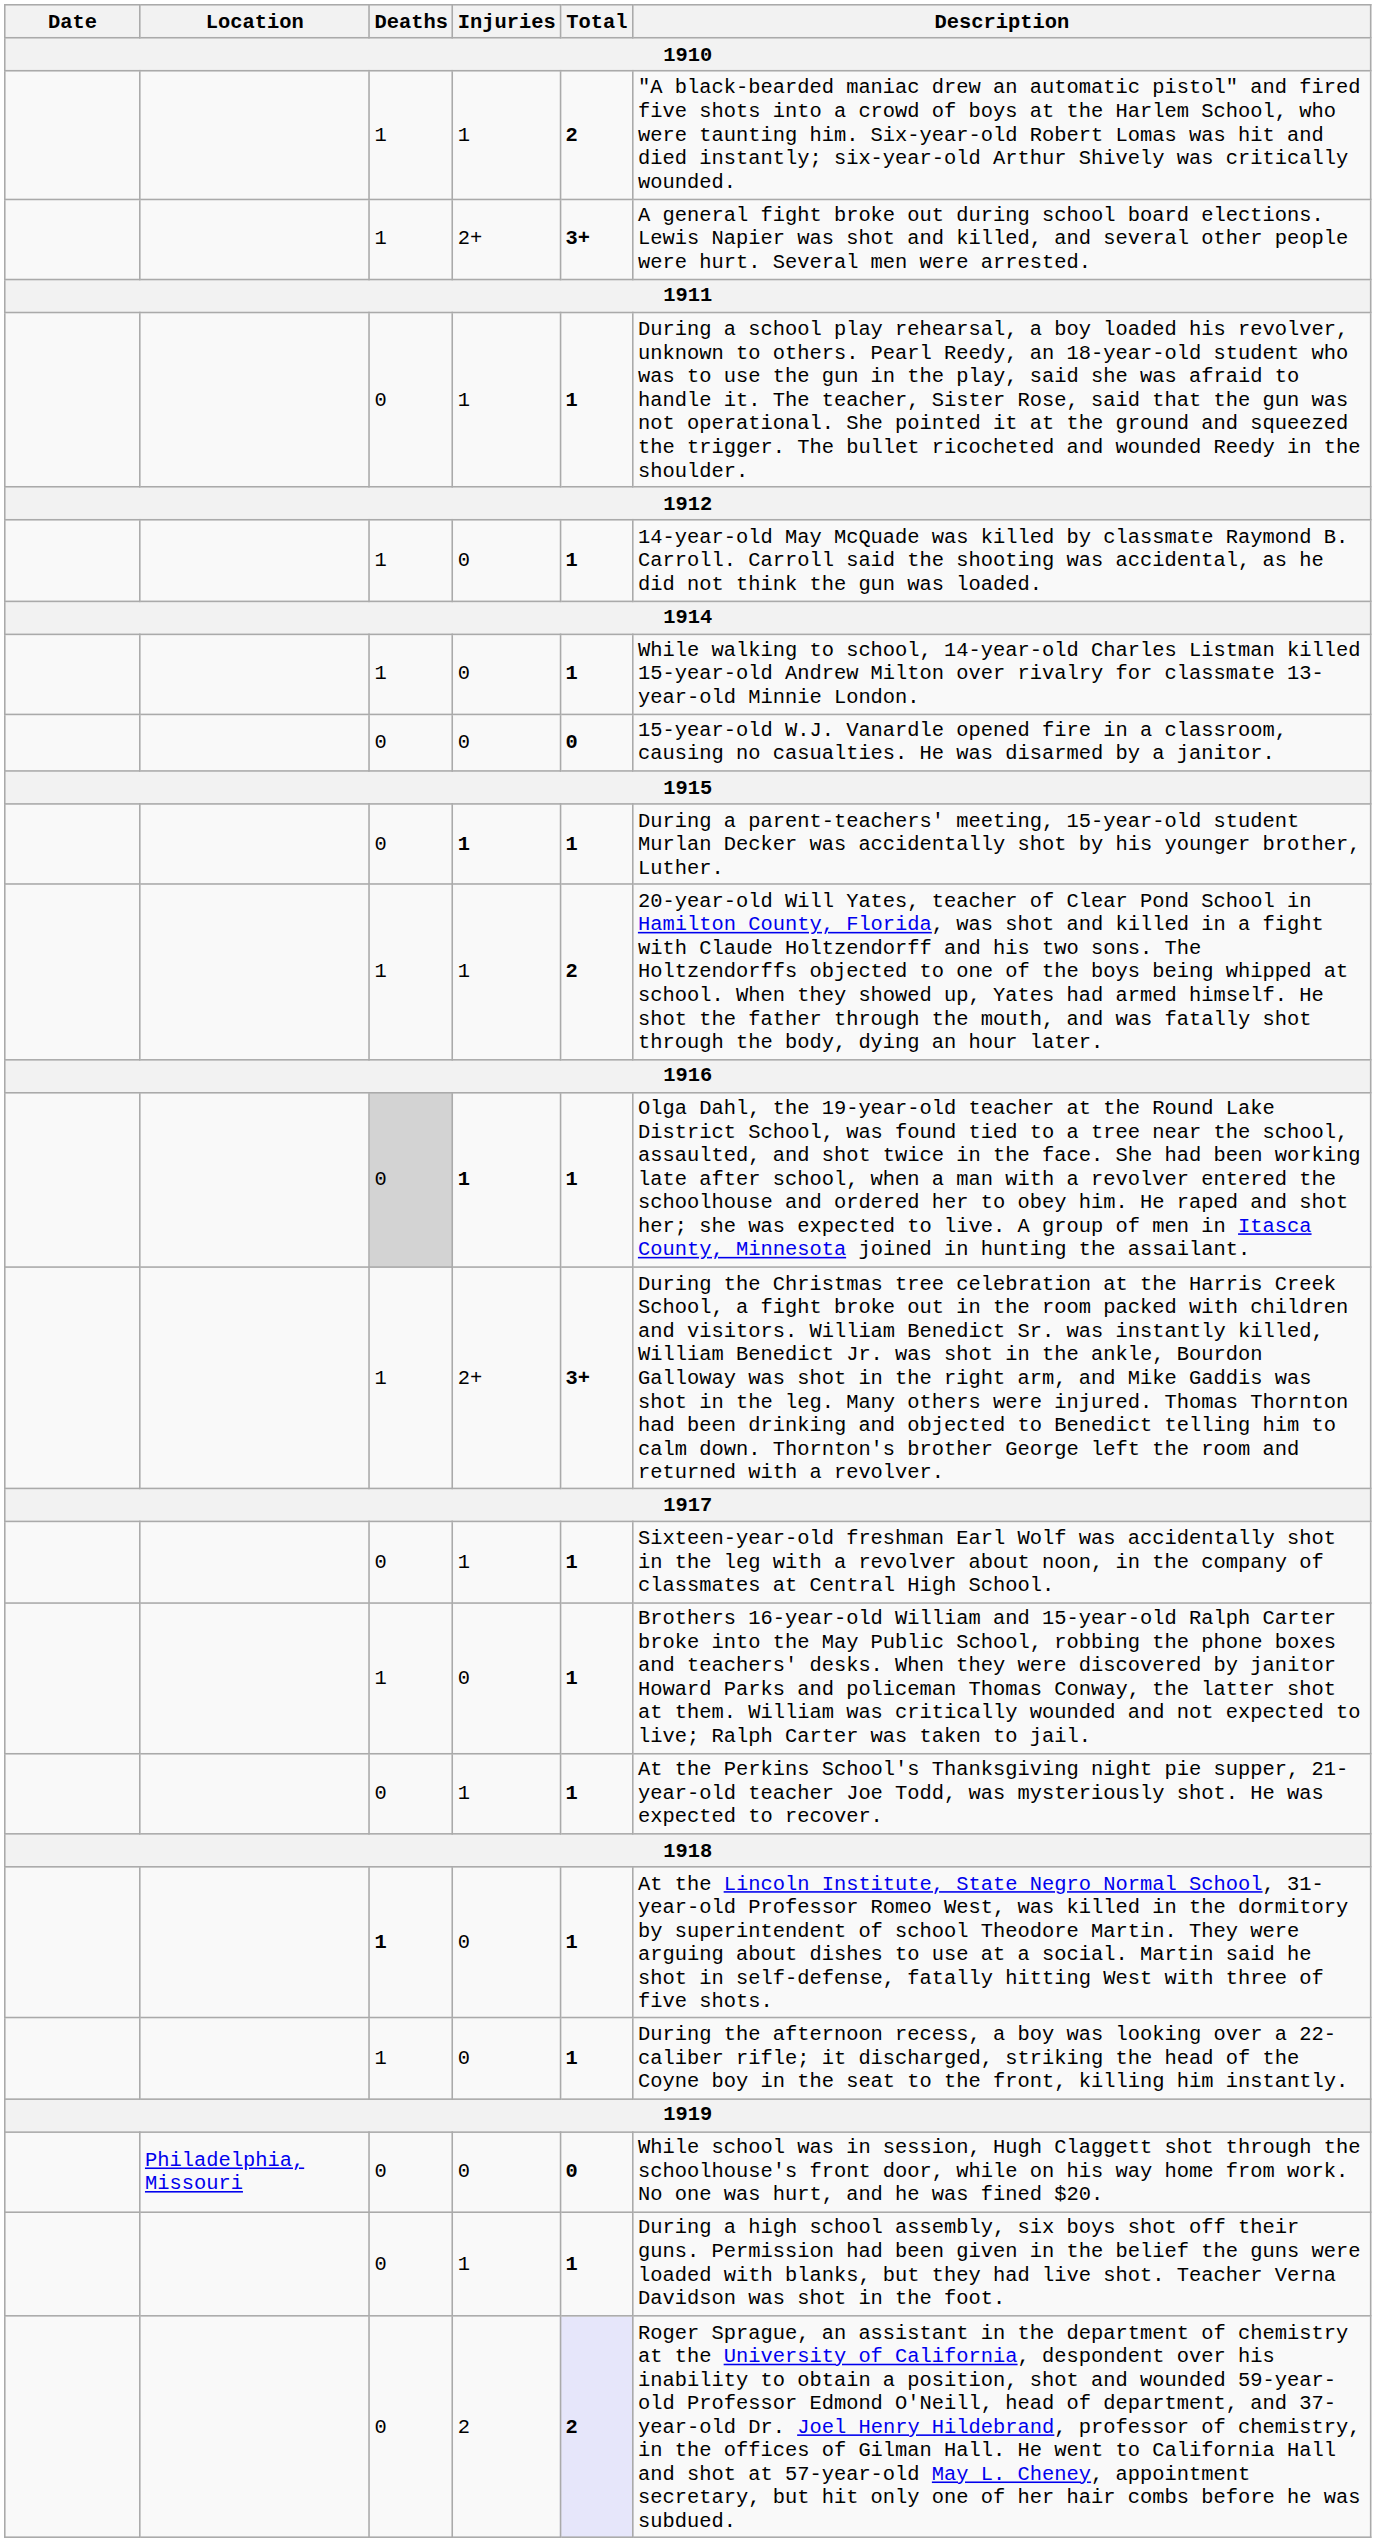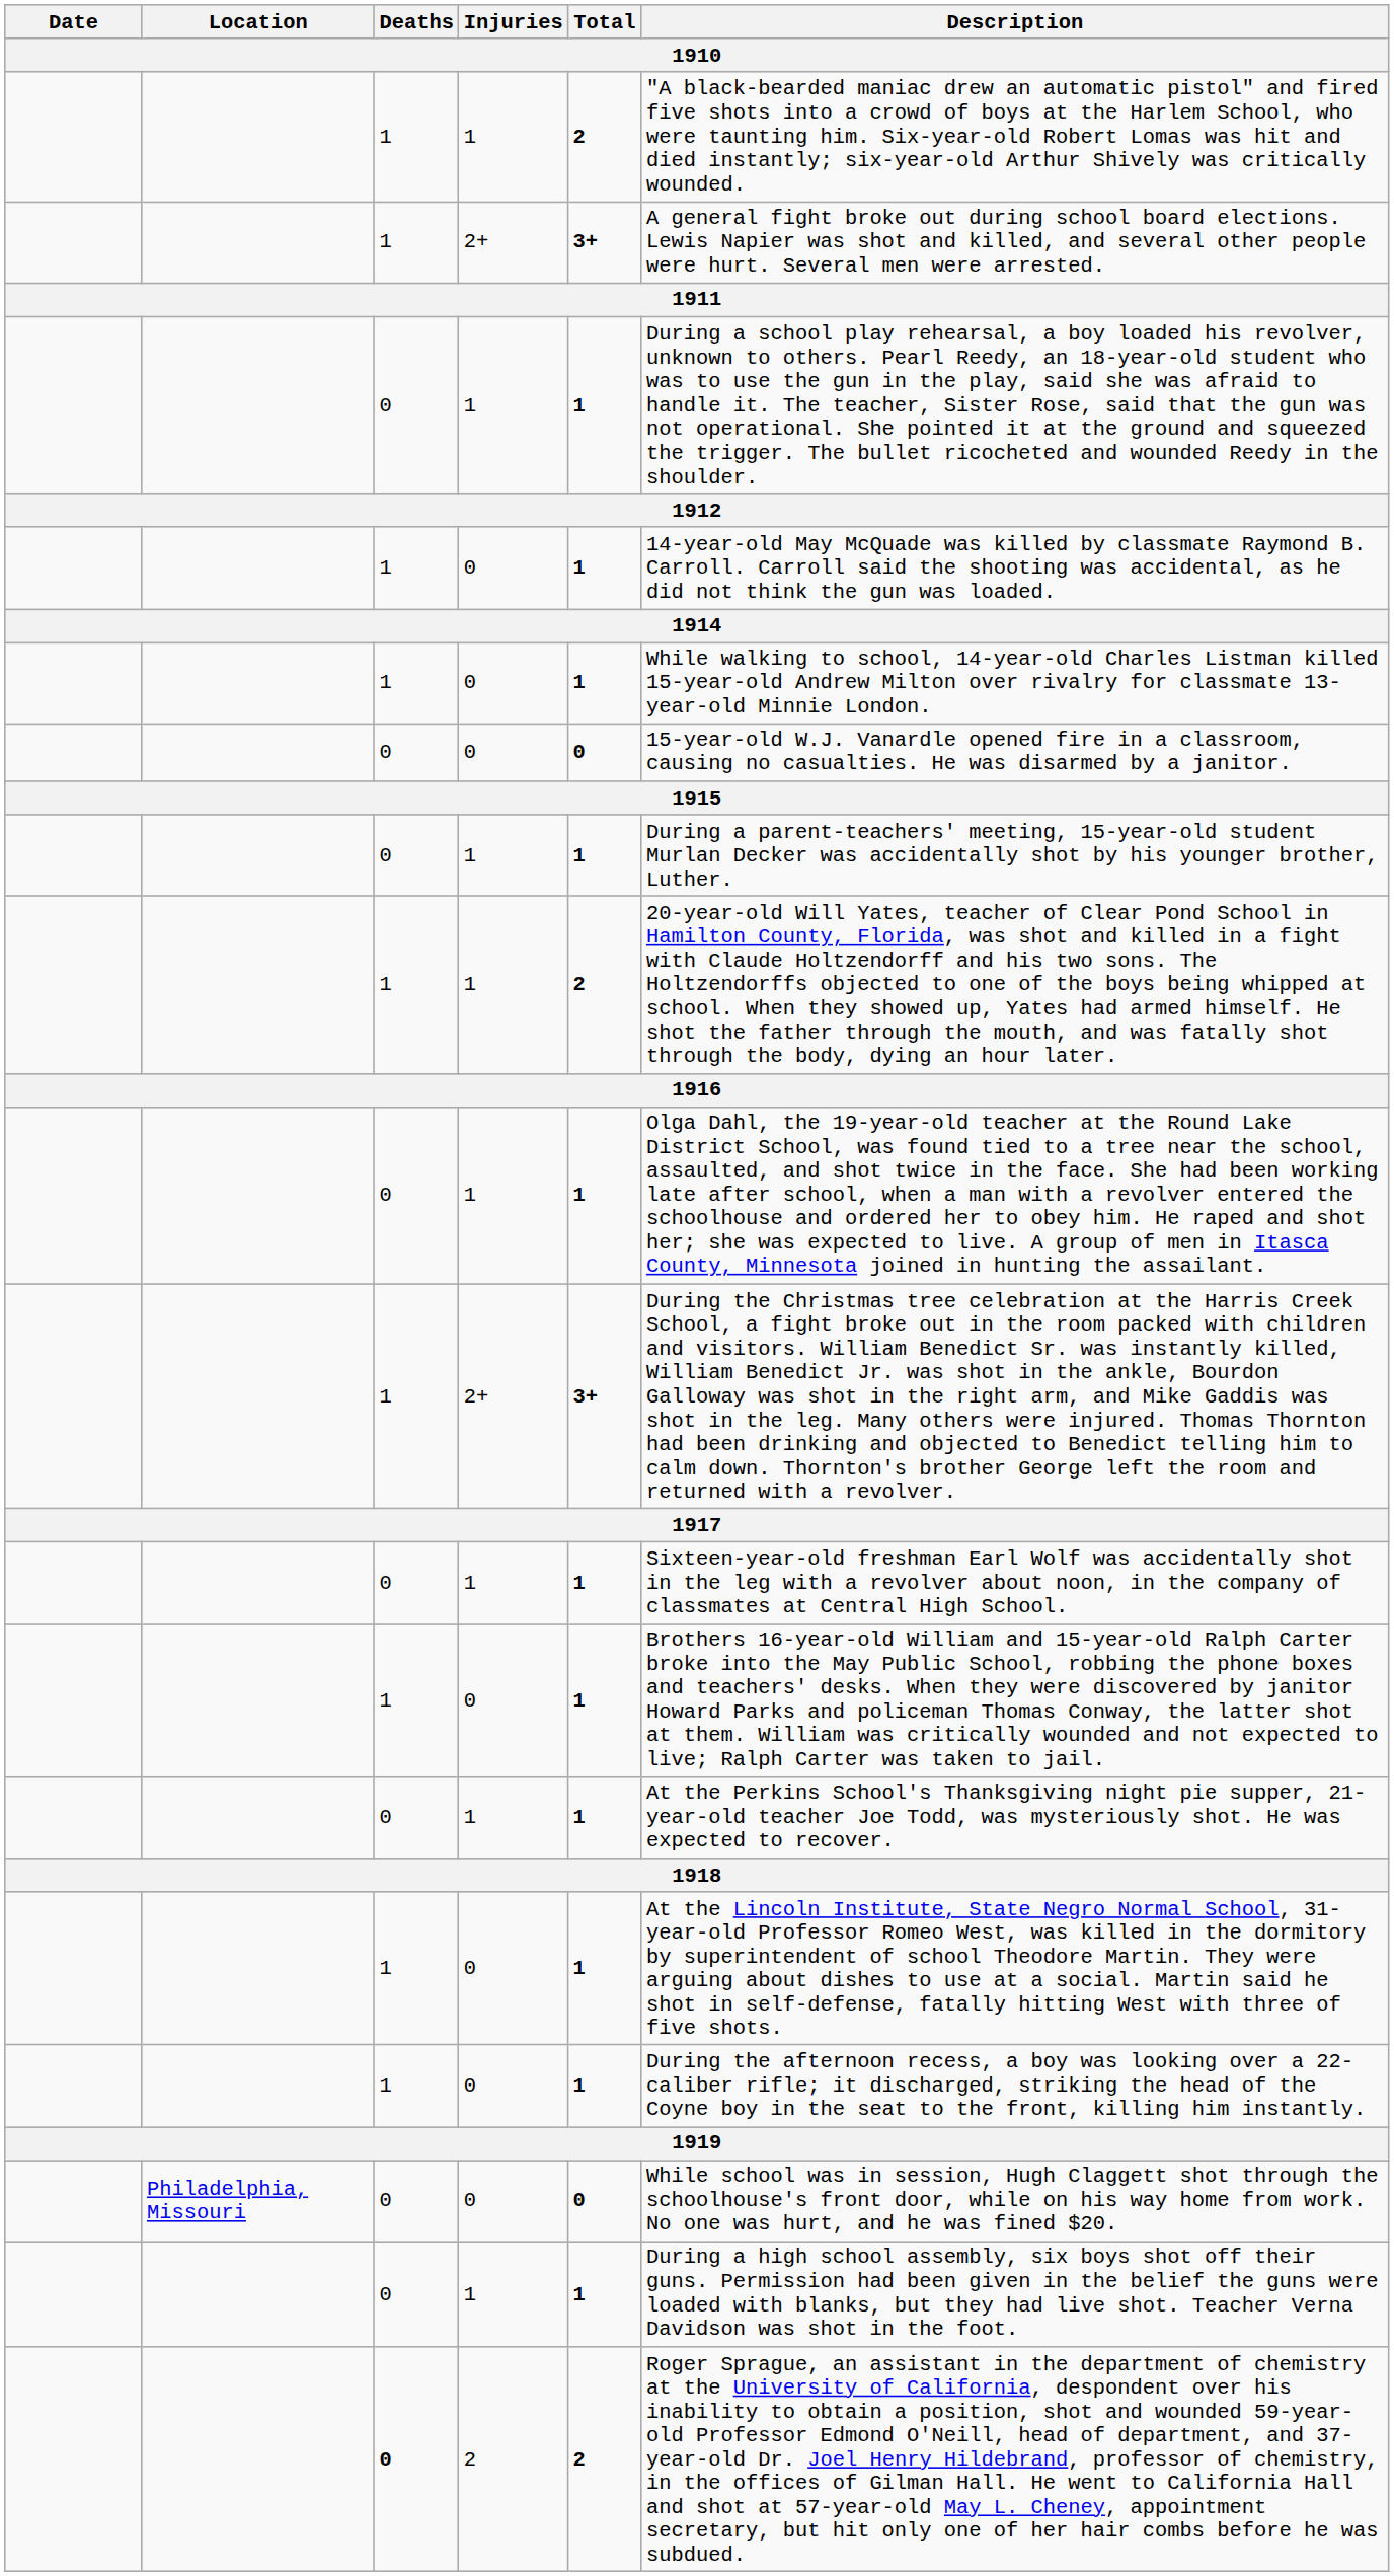row 13 | Injuries: bold -> normal
row 16 | Deaths: lightgrey background -> no background
row 16 | Injuries: bold -> normal
row 23 | Deaths: bold -> normal
row 28 | Deaths: normal -> bold
row 28 | Total: lavender background -> no background
